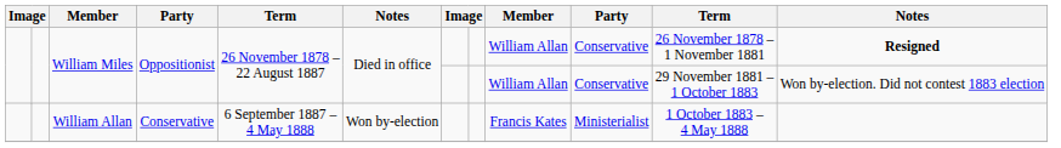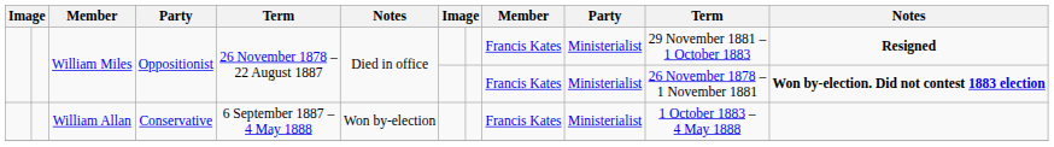row 2 | column 9: William Allan -> Francis Kates
row 2 | column 10: Conservative -> Ministerialist
row 2 | column 11: 26 November 1878 – 1 November 1881 -> 29 November 1881 – 1 October 1883
row 3 | column 9: William Allan -> Francis Kates
row 3 | column 10: Conservative -> Ministerialist
row 3 | column 11: 29 November 1881 – 1 October 1883 -> 26 November 1878 – 1 November 1881
row 3 | column 12: normal -> bold
